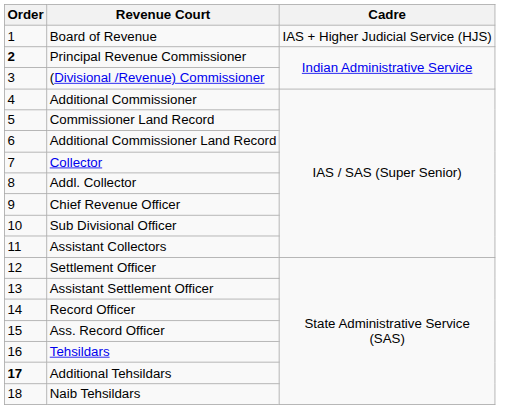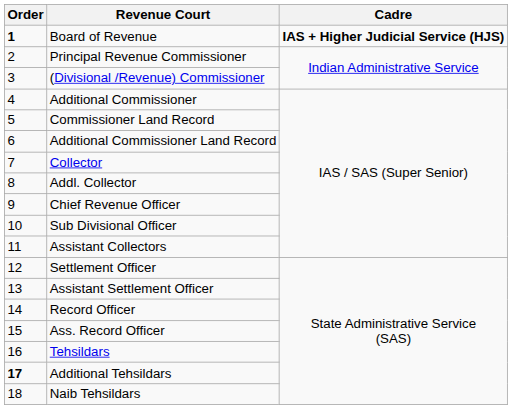Board of Revenue | Order: normal -> bold
Board of Revenue | Cadre: normal -> bold
Principal Revenue Commissioner | Order: bold -> normal
